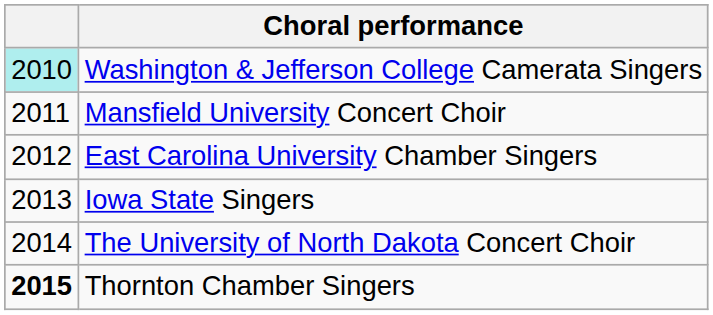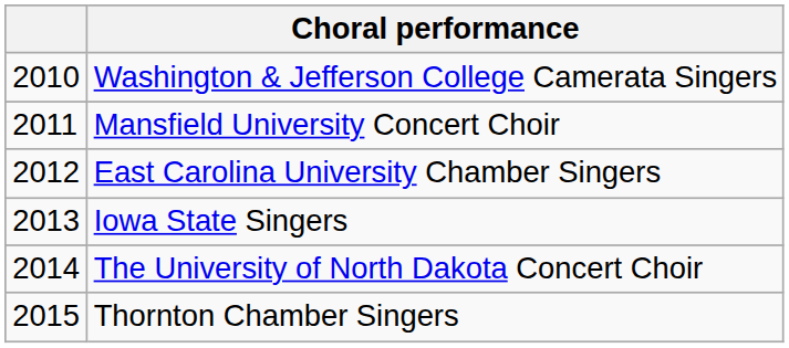Washington & Jefferson College Camerata Singers | column 1: paleturquoise background -> no background
Thornton Chamber Singers | column 1: bold -> normal
